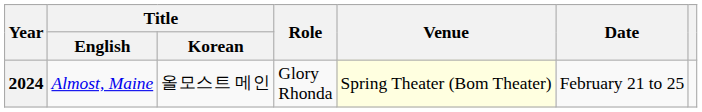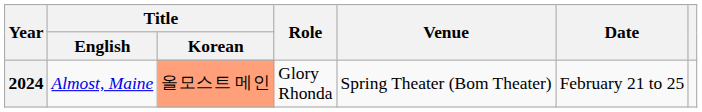2024 | Title / Korean: no background -> lightsalmon background
2024 | Venue: lightyellow background -> no background
